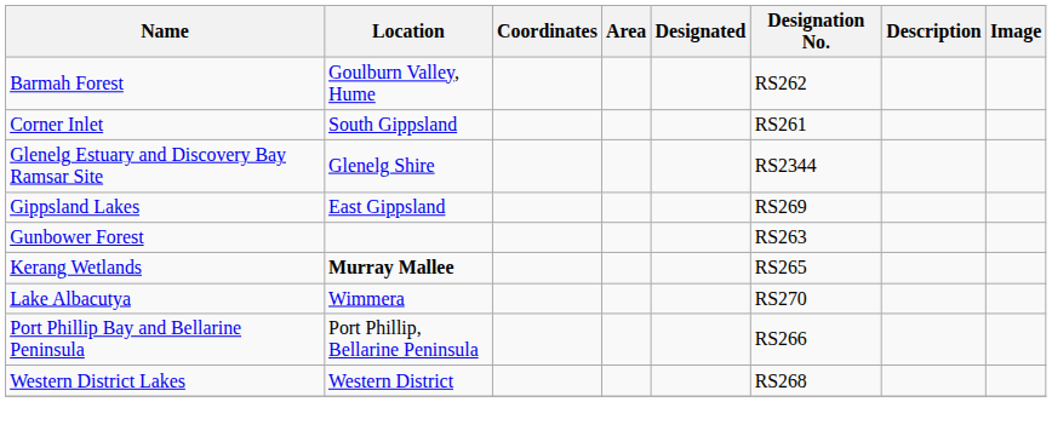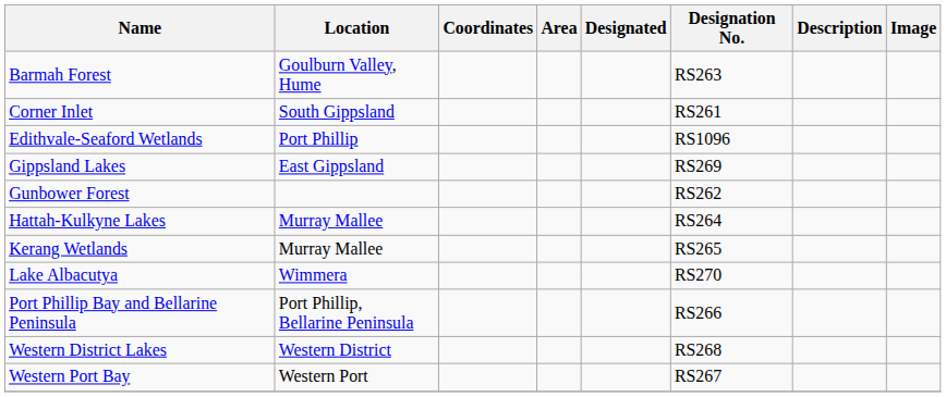Barmah Forest | Designation No.: RS262 -> RS263
- row: Glenelg Estuary and Discovery Bay Ramsar Site | Glenelg Shire | RS2344
+ row: Edithvale-Seaford Wetlands | Port Phillip | RS1096
Gunbower Forest | Designation No.: RS263 -> RS262
+ row: Hattah-Kulkyne Lakes | Murray Mallee | RS264
Kerang Wetlands | Location: bold -> normal
+ row: Western Port Bay | Western Port | RS267
